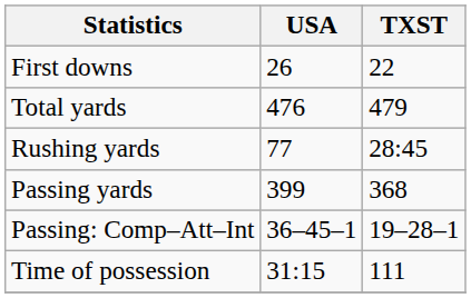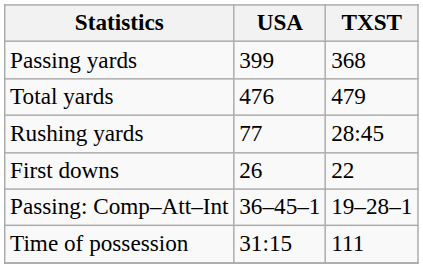rows swapped: First downs <-> Passing yards
